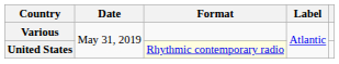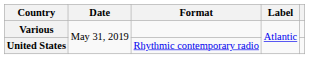United States | Format: lightyellow background -> no background
